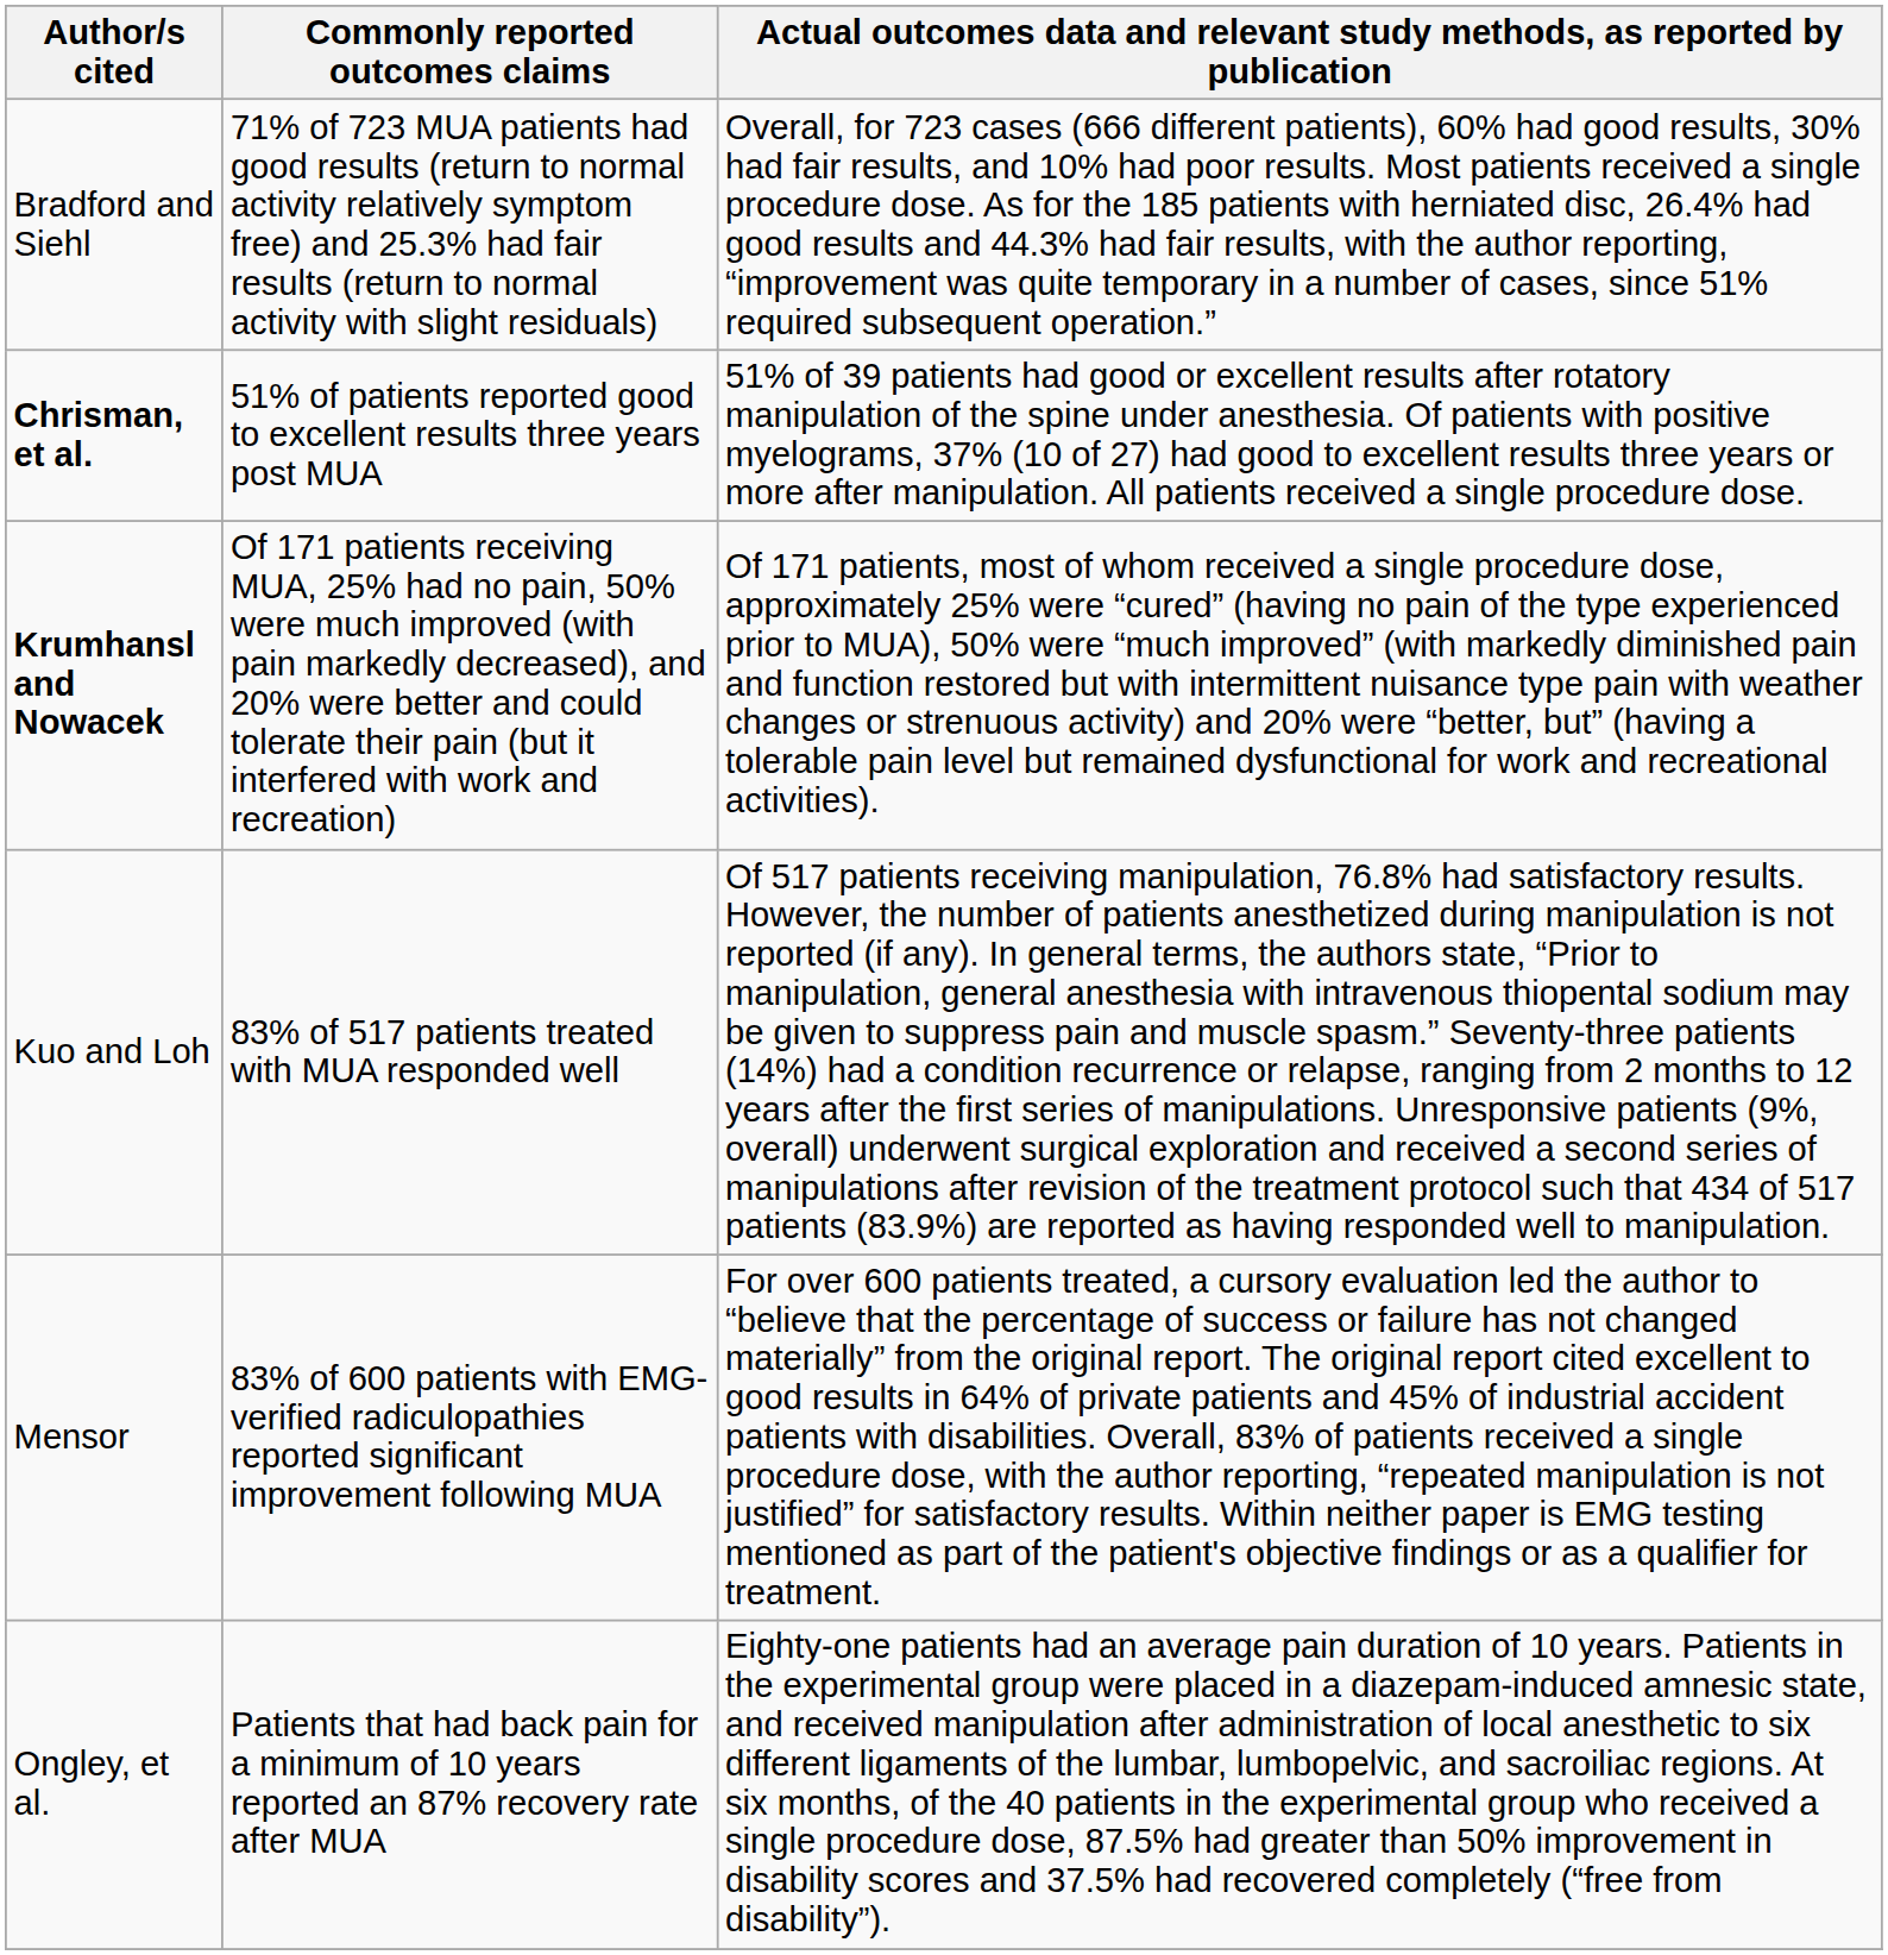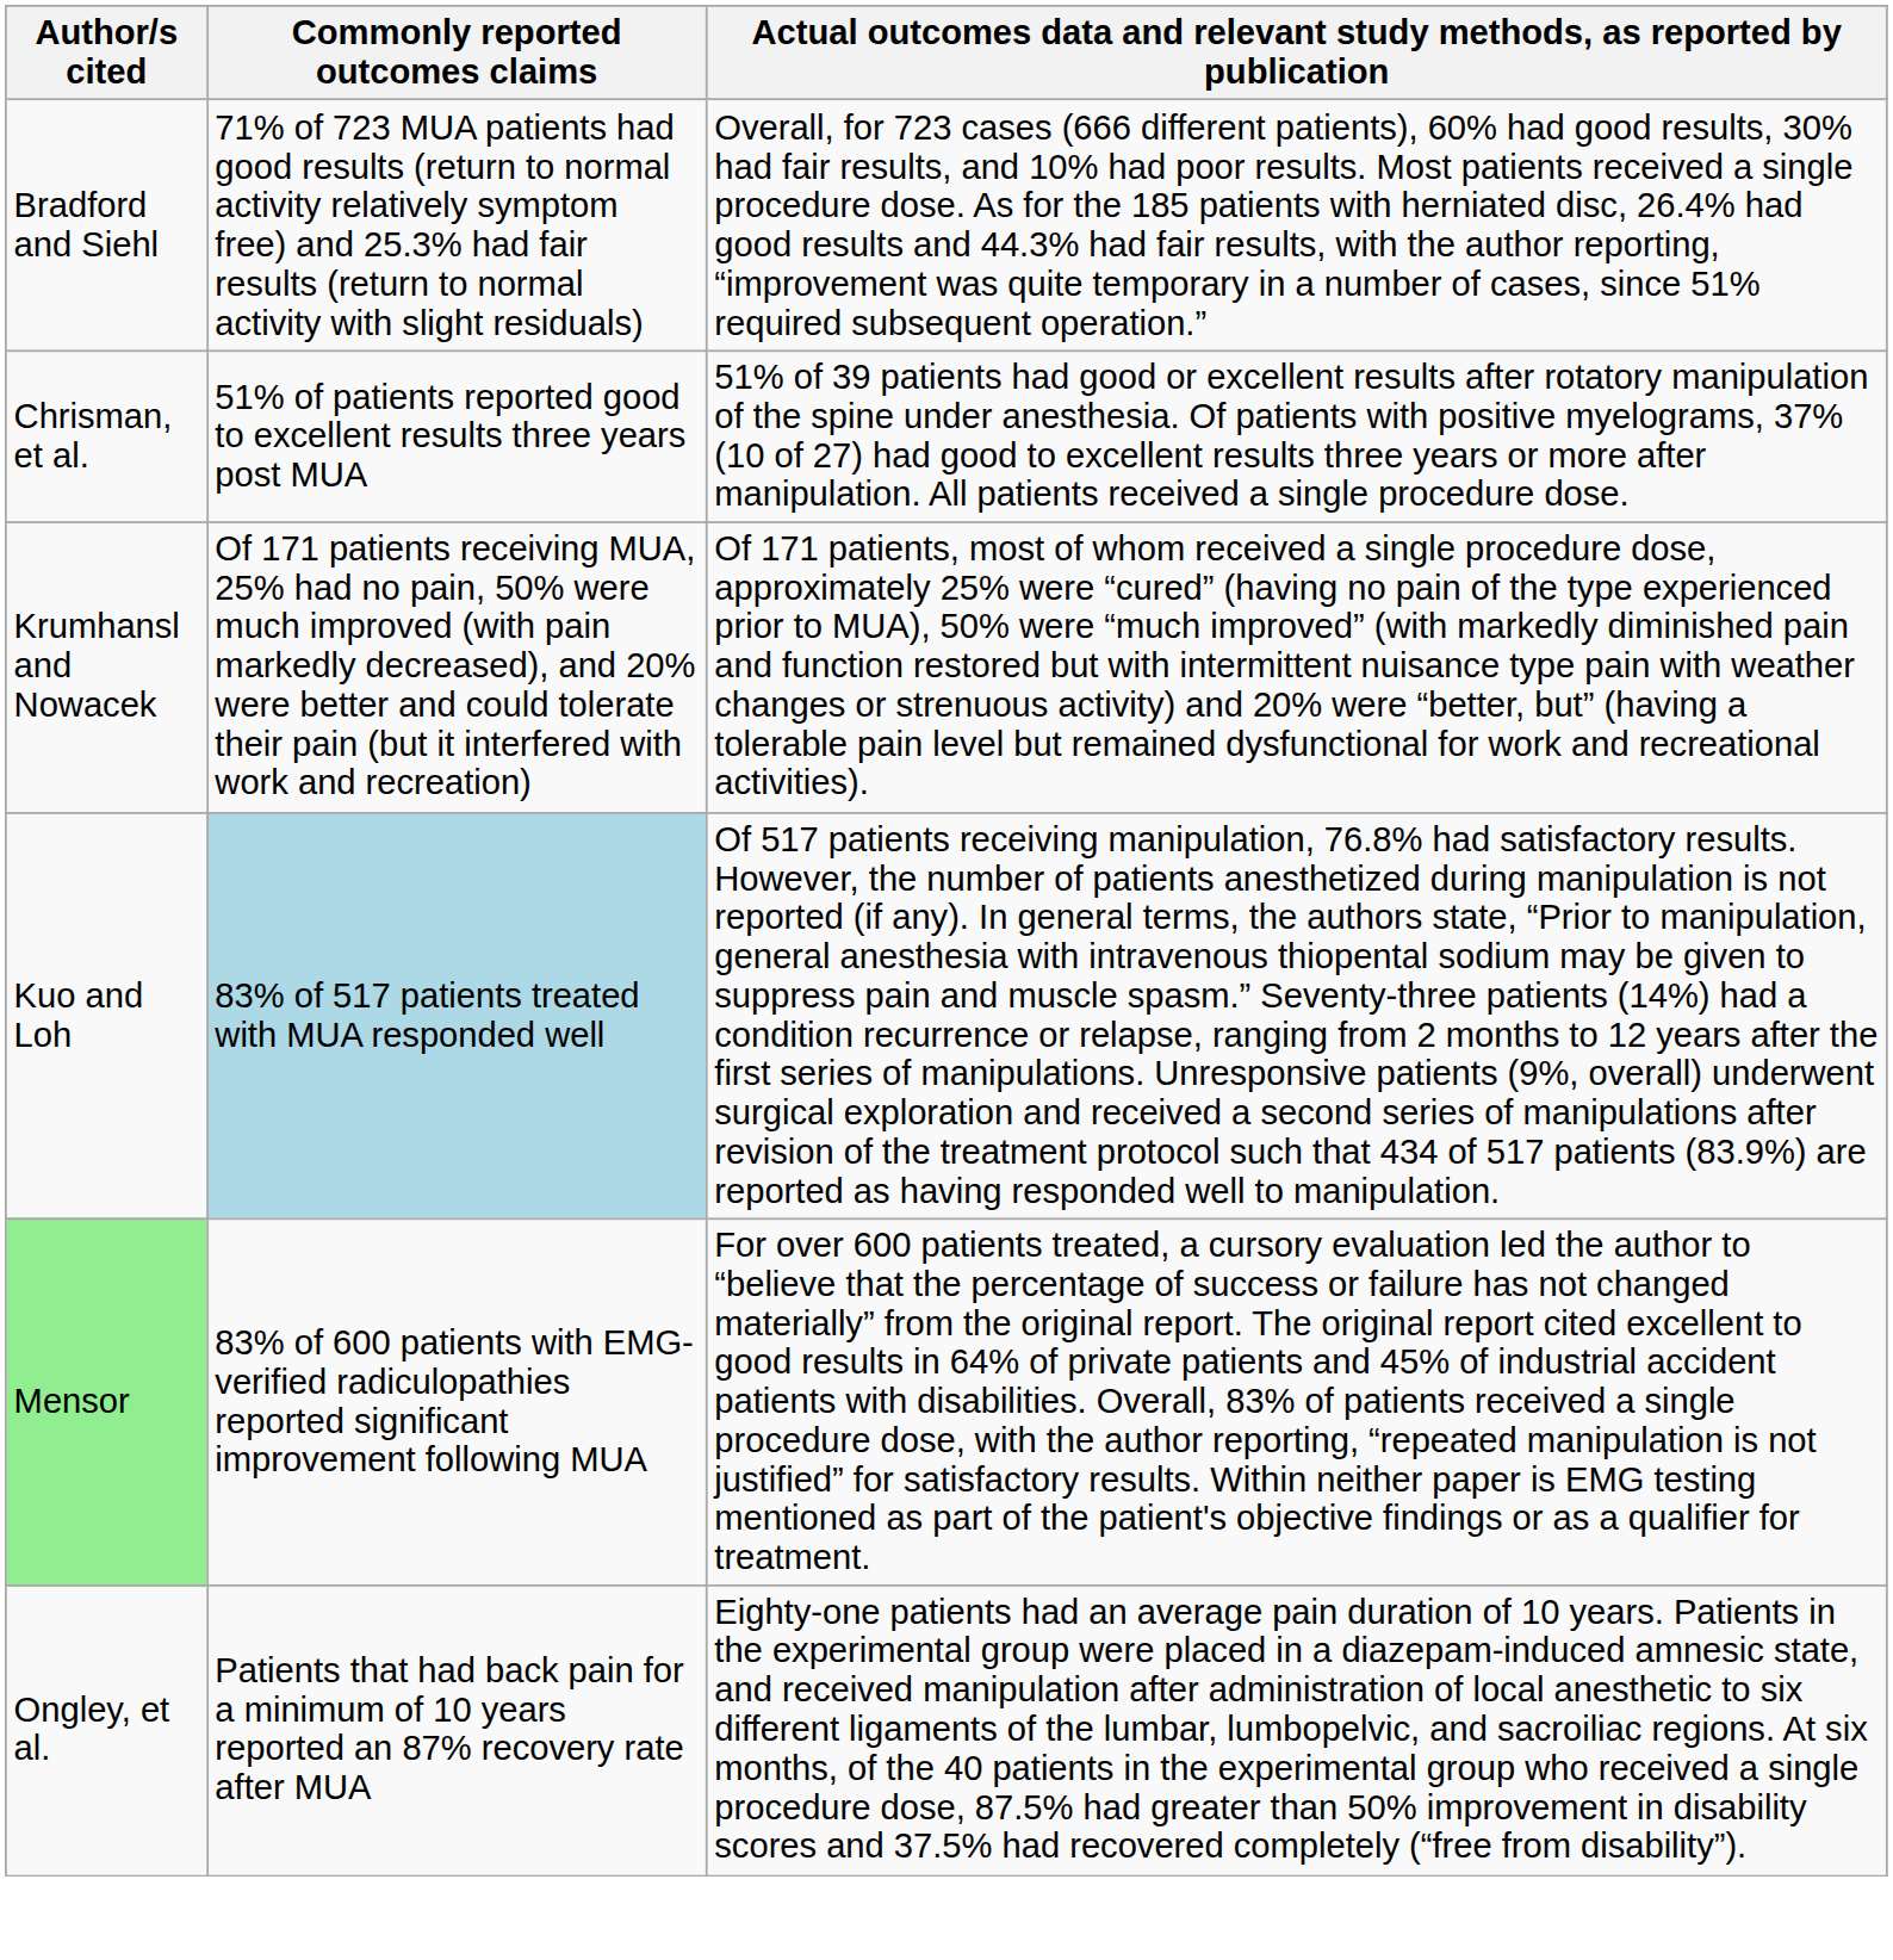Chrisman, et al. | Author/s cited: bold -> normal
Krumhansl and Nowacek | Author/s cited: bold -> normal
Kuo and Loh | Commonly reported outcomes claims: no background -> lightblue background
Mensor | Author/s cited: no background -> lightgreen background
